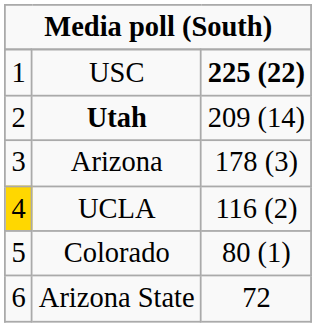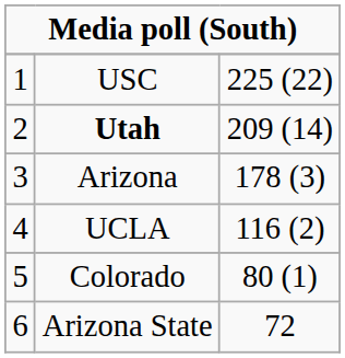USC | column 3: bold -> normal
UCLA | column 1: gold background -> no background
